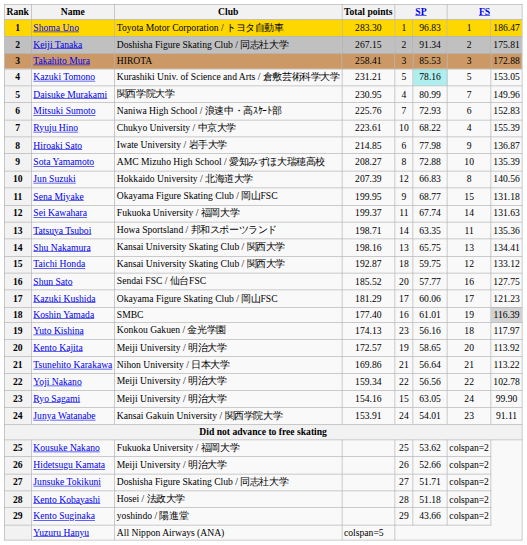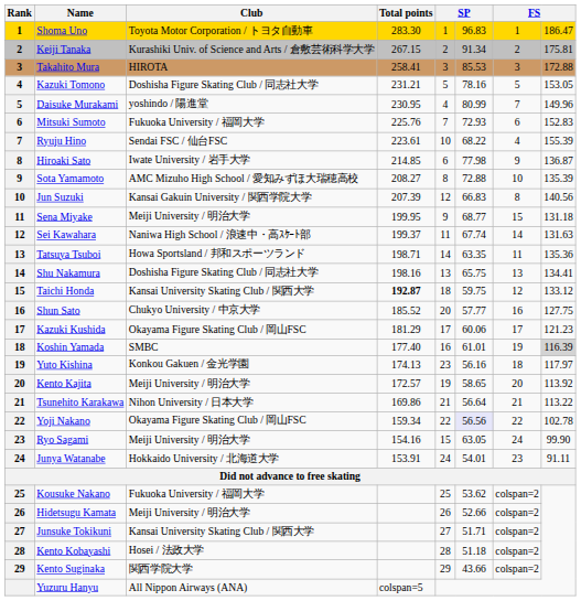Keiji Tanaka | Club: Doshisha Figure Skating Club / 同志社大学 -> Kurashiki Univ. of Science and Arts / 倉敷芸術科学大学
Kazuki Tomono | Club: Kurashiki Univ. of Science and Arts / 倉敷芸術科学大学 -> Doshisha Figure Skating Club / 同志社大学
Kazuki Tomono | column 6: paleturquoise background -> no background
Daisuke Murakami | Club: 関西学院大学 -> yoshindo / 陽進堂
Mitsuki Sumoto | Club: Naniwa High School / 浪速中・高ｽｹｰﾄ部 -> Fukuoka University / 福岡大学
Ryuju Hino | Club: Chukyo University / 中京大学 -> Sendai FSC / 仙台FSC
Jun Suzuki | Club: Hokkaido University / 北海道大学 -> Kansai Gakuin University / 関西学院大学
Sena Miyake | Club: Okayama Figure Skating Club / 岡山FSC -> Meiji University / 明治大学
Sei Kawahara | Club: Fukuoka University / 福岡大学 -> Naniwa High School / 浪速中・高ｽｹｰﾄ部
Shu Nakamura | Club: Kansai University Skating Club / 関西大学 -> Doshisha Figure Skating Club / 同志社大学
Taichi Honda | Total points: normal -> bold
Shun Sato | Club: Sendai FSC / 仙台FSC -> Chukyo University / 中京大学
Yoji Nakano | Club: Meiji University / 明治大学 -> Okayama Figure Skating Club / 岡山FSC
Yoji Nakano | column 6: no background -> lavender background
Junya Watanabe | Club: Kansai Gakuin University / 関西学院大学 -> Hokkaido University / 北海道大学
Junsuke Tokikuni | Club: Doshisha Figure Skating Club / 同志社大学 -> Kansai University Skating Club / 関西大学
Kento Suginaka | Club: yoshindo / 陽進堂 -> 関西学院大学
